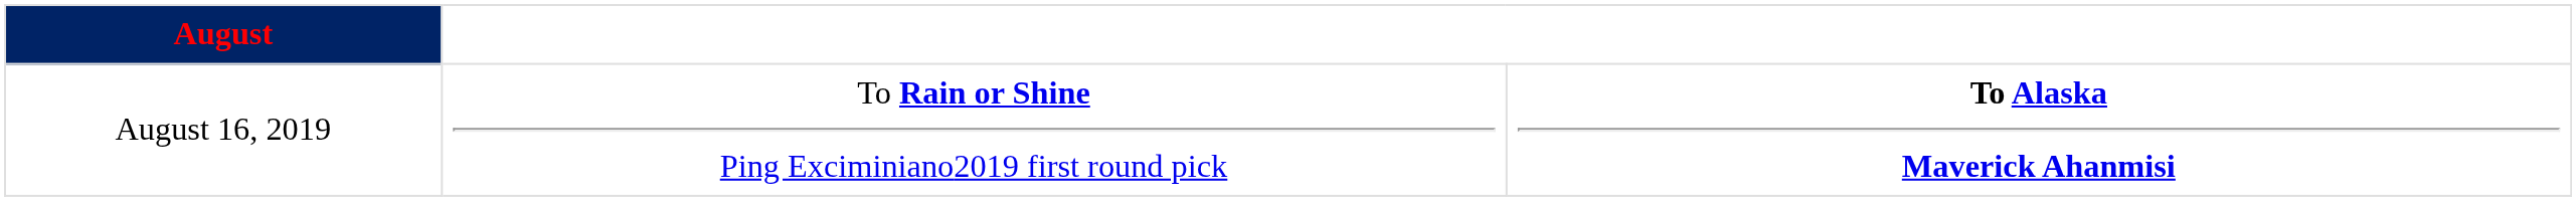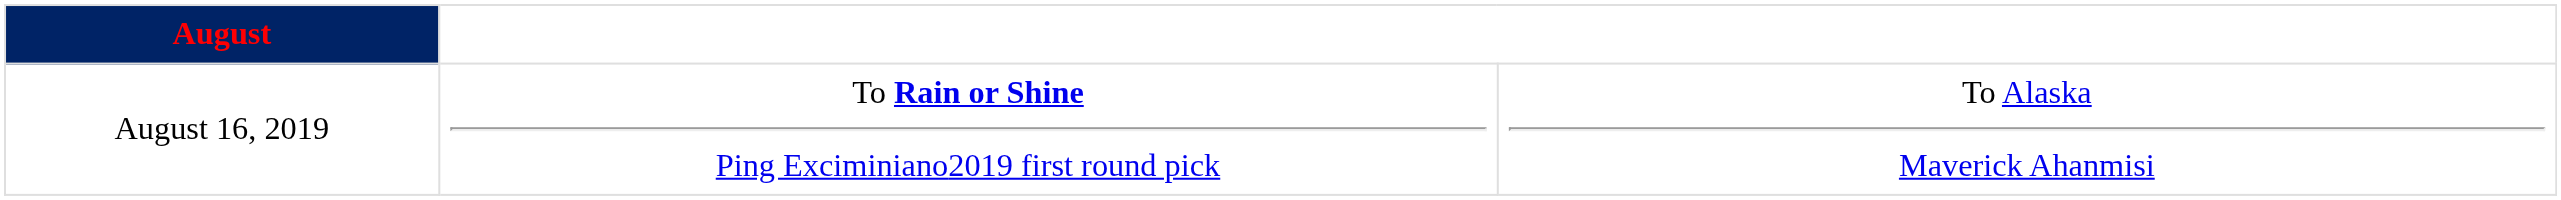August 16, 2019 | column 3: bold -> normal
